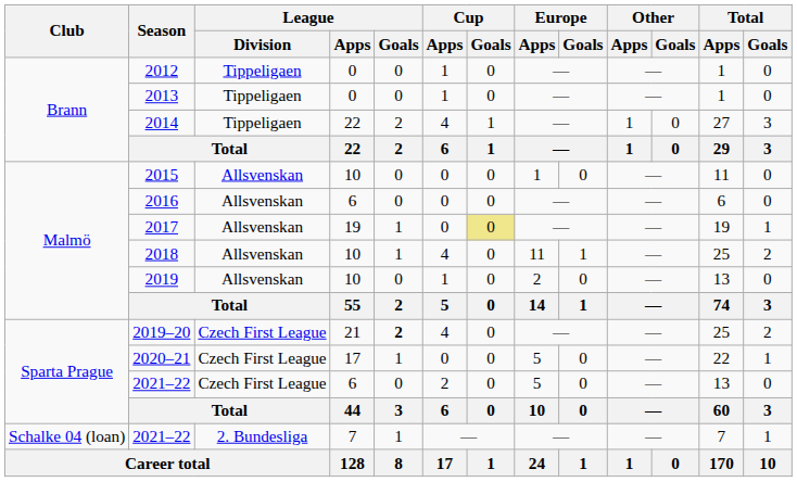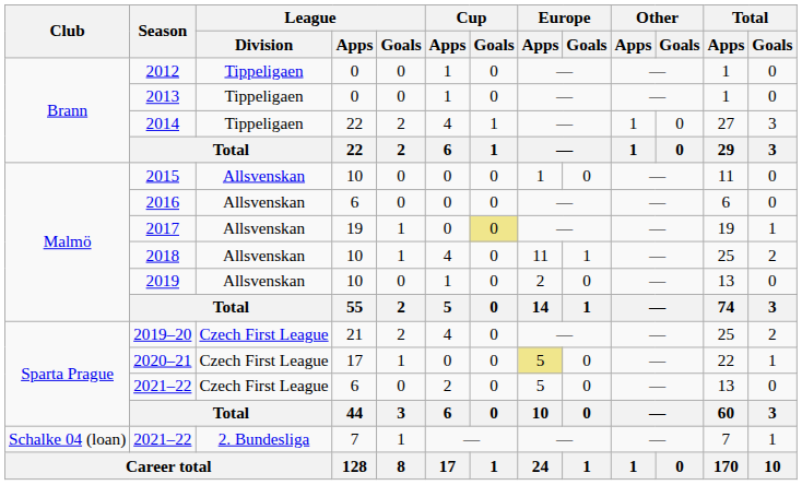2019–20 | League / Goals: bold -> normal
2020–21 | Europe / Apps: no background -> khaki background
